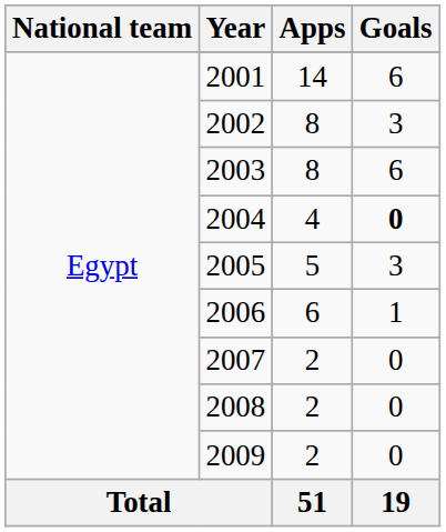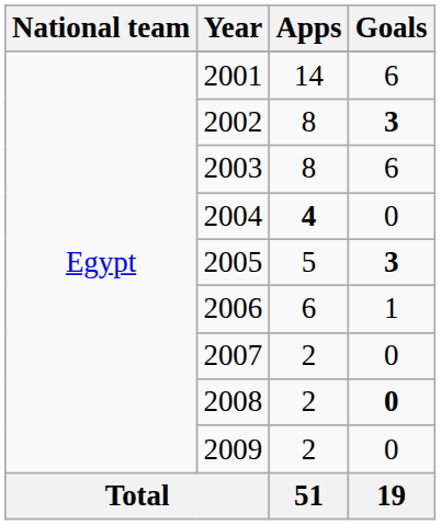2002 | Goals: normal -> bold
2004 | Apps: normal -> bold
2004 | Goals: bold -> normal
2005 | Goals: normal -> bold
2008 | Goals: normal -> bold
